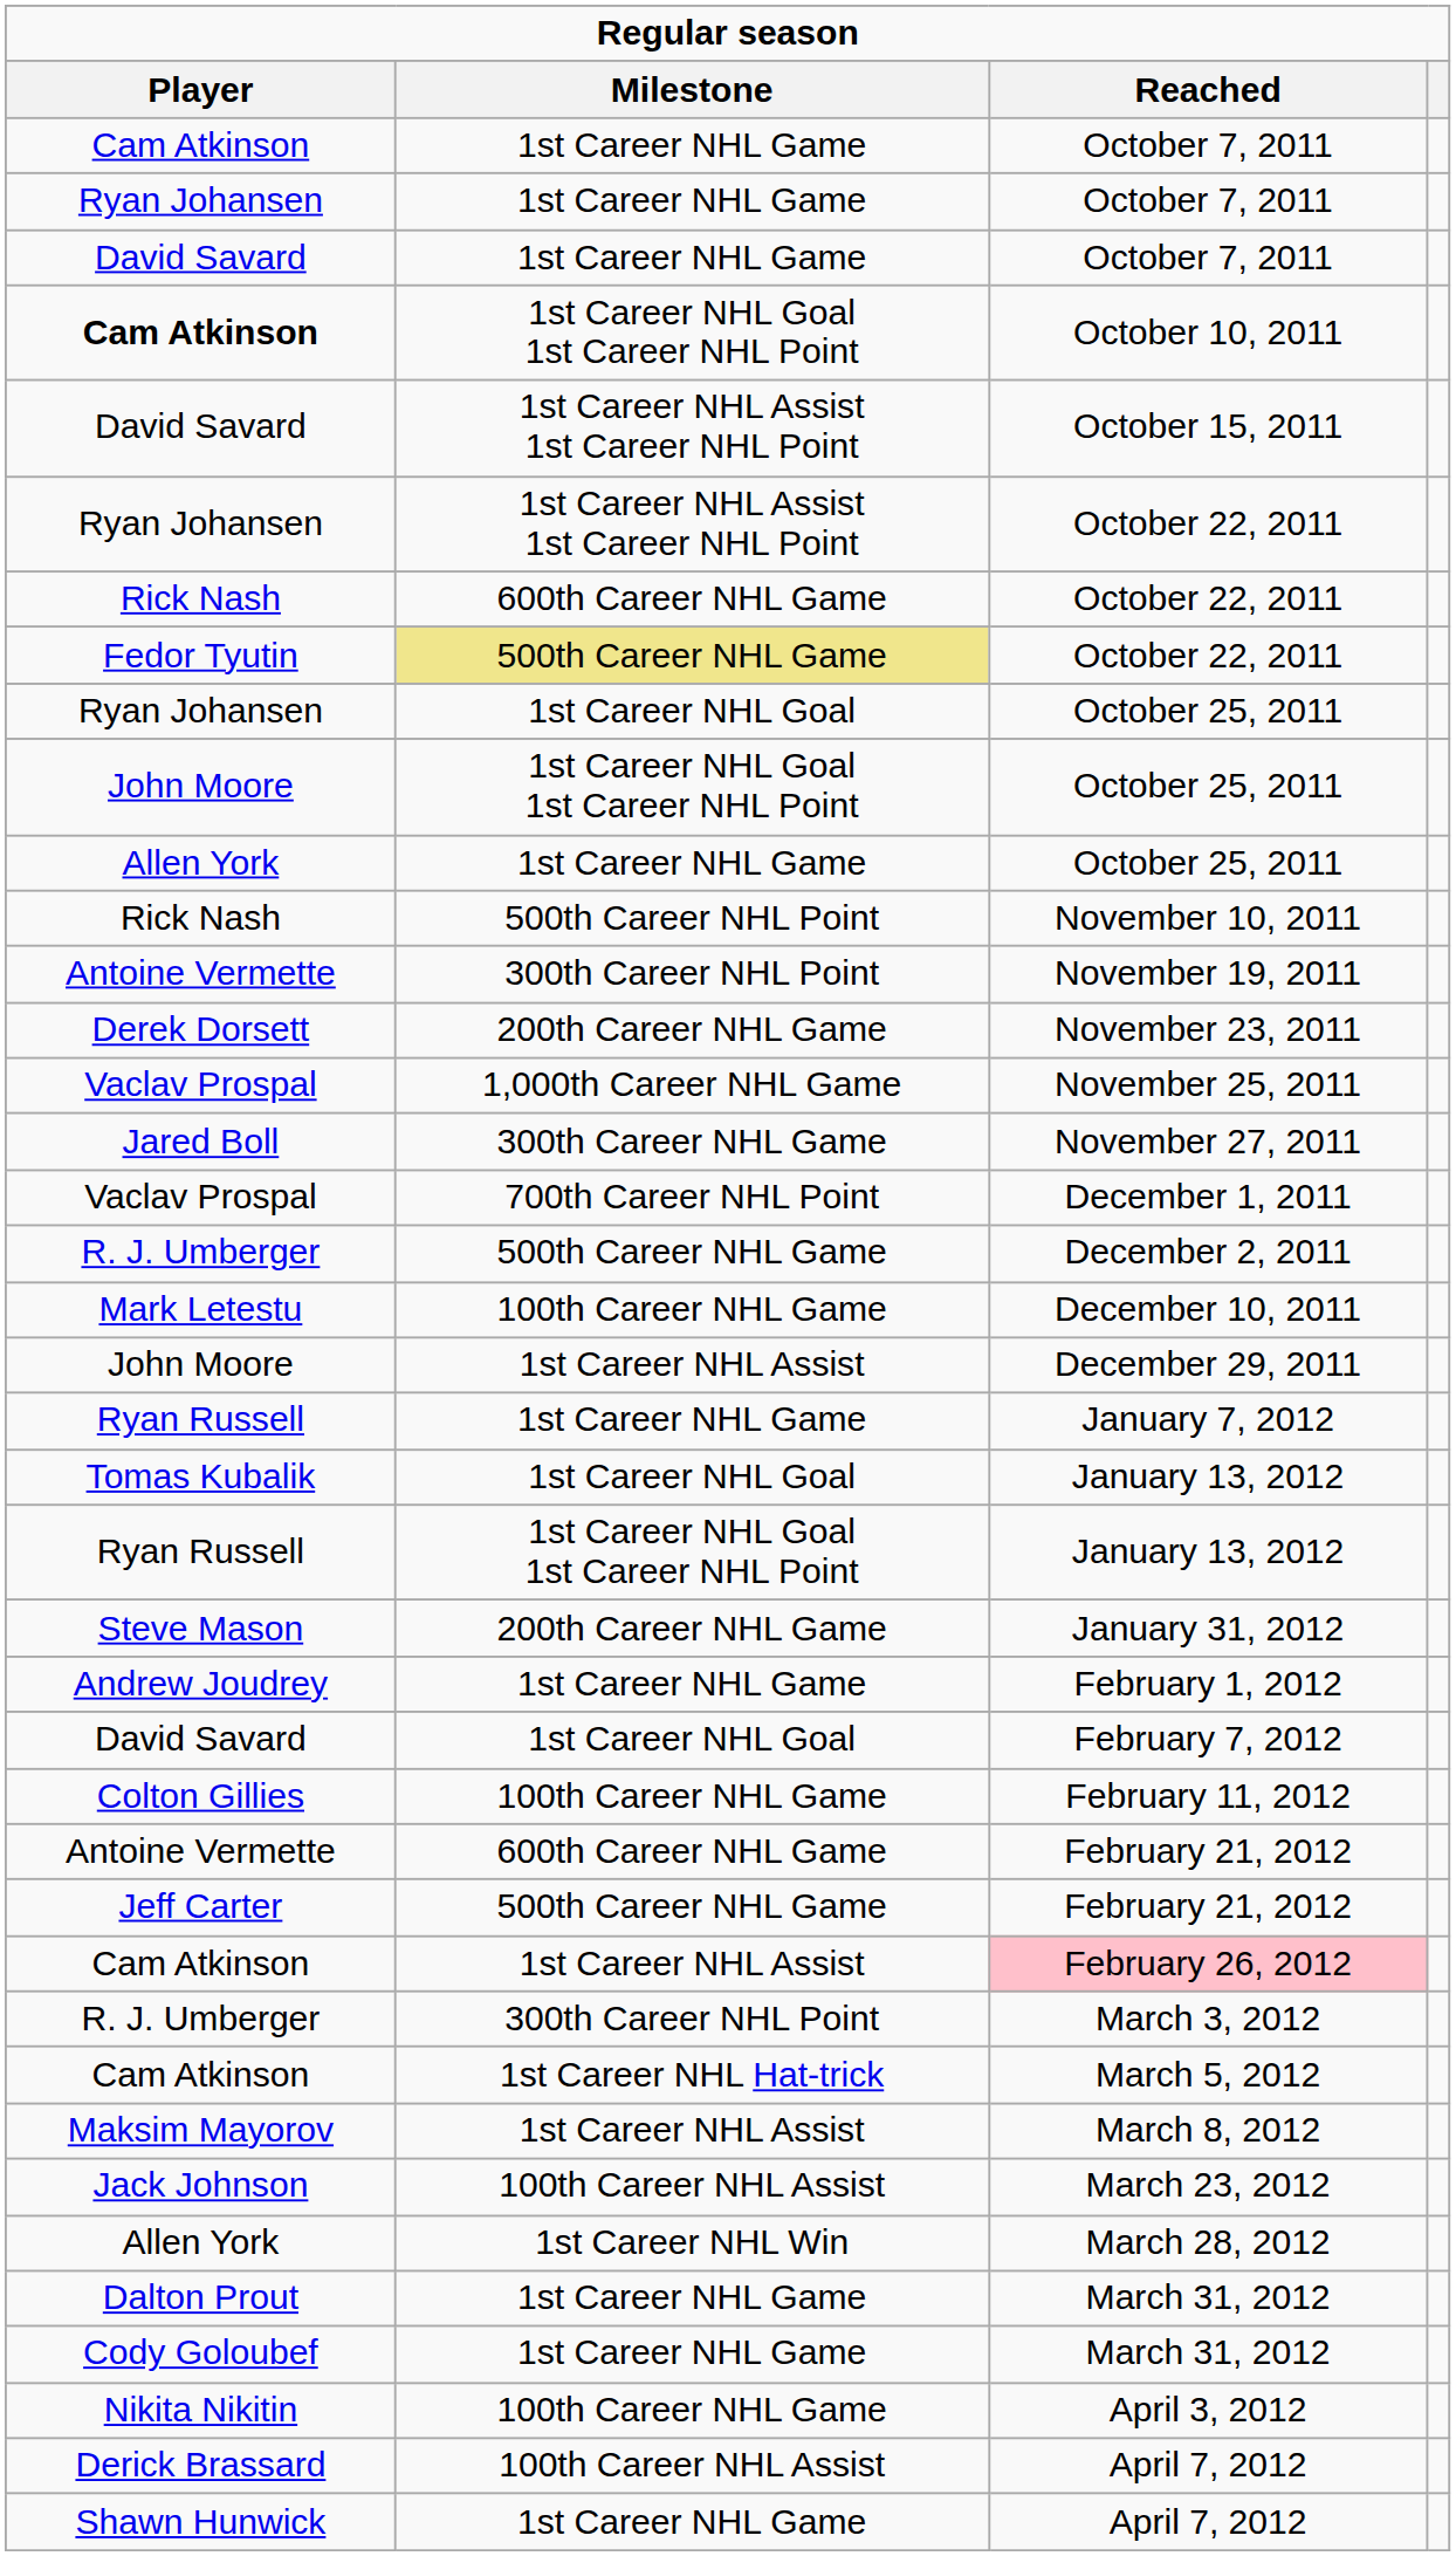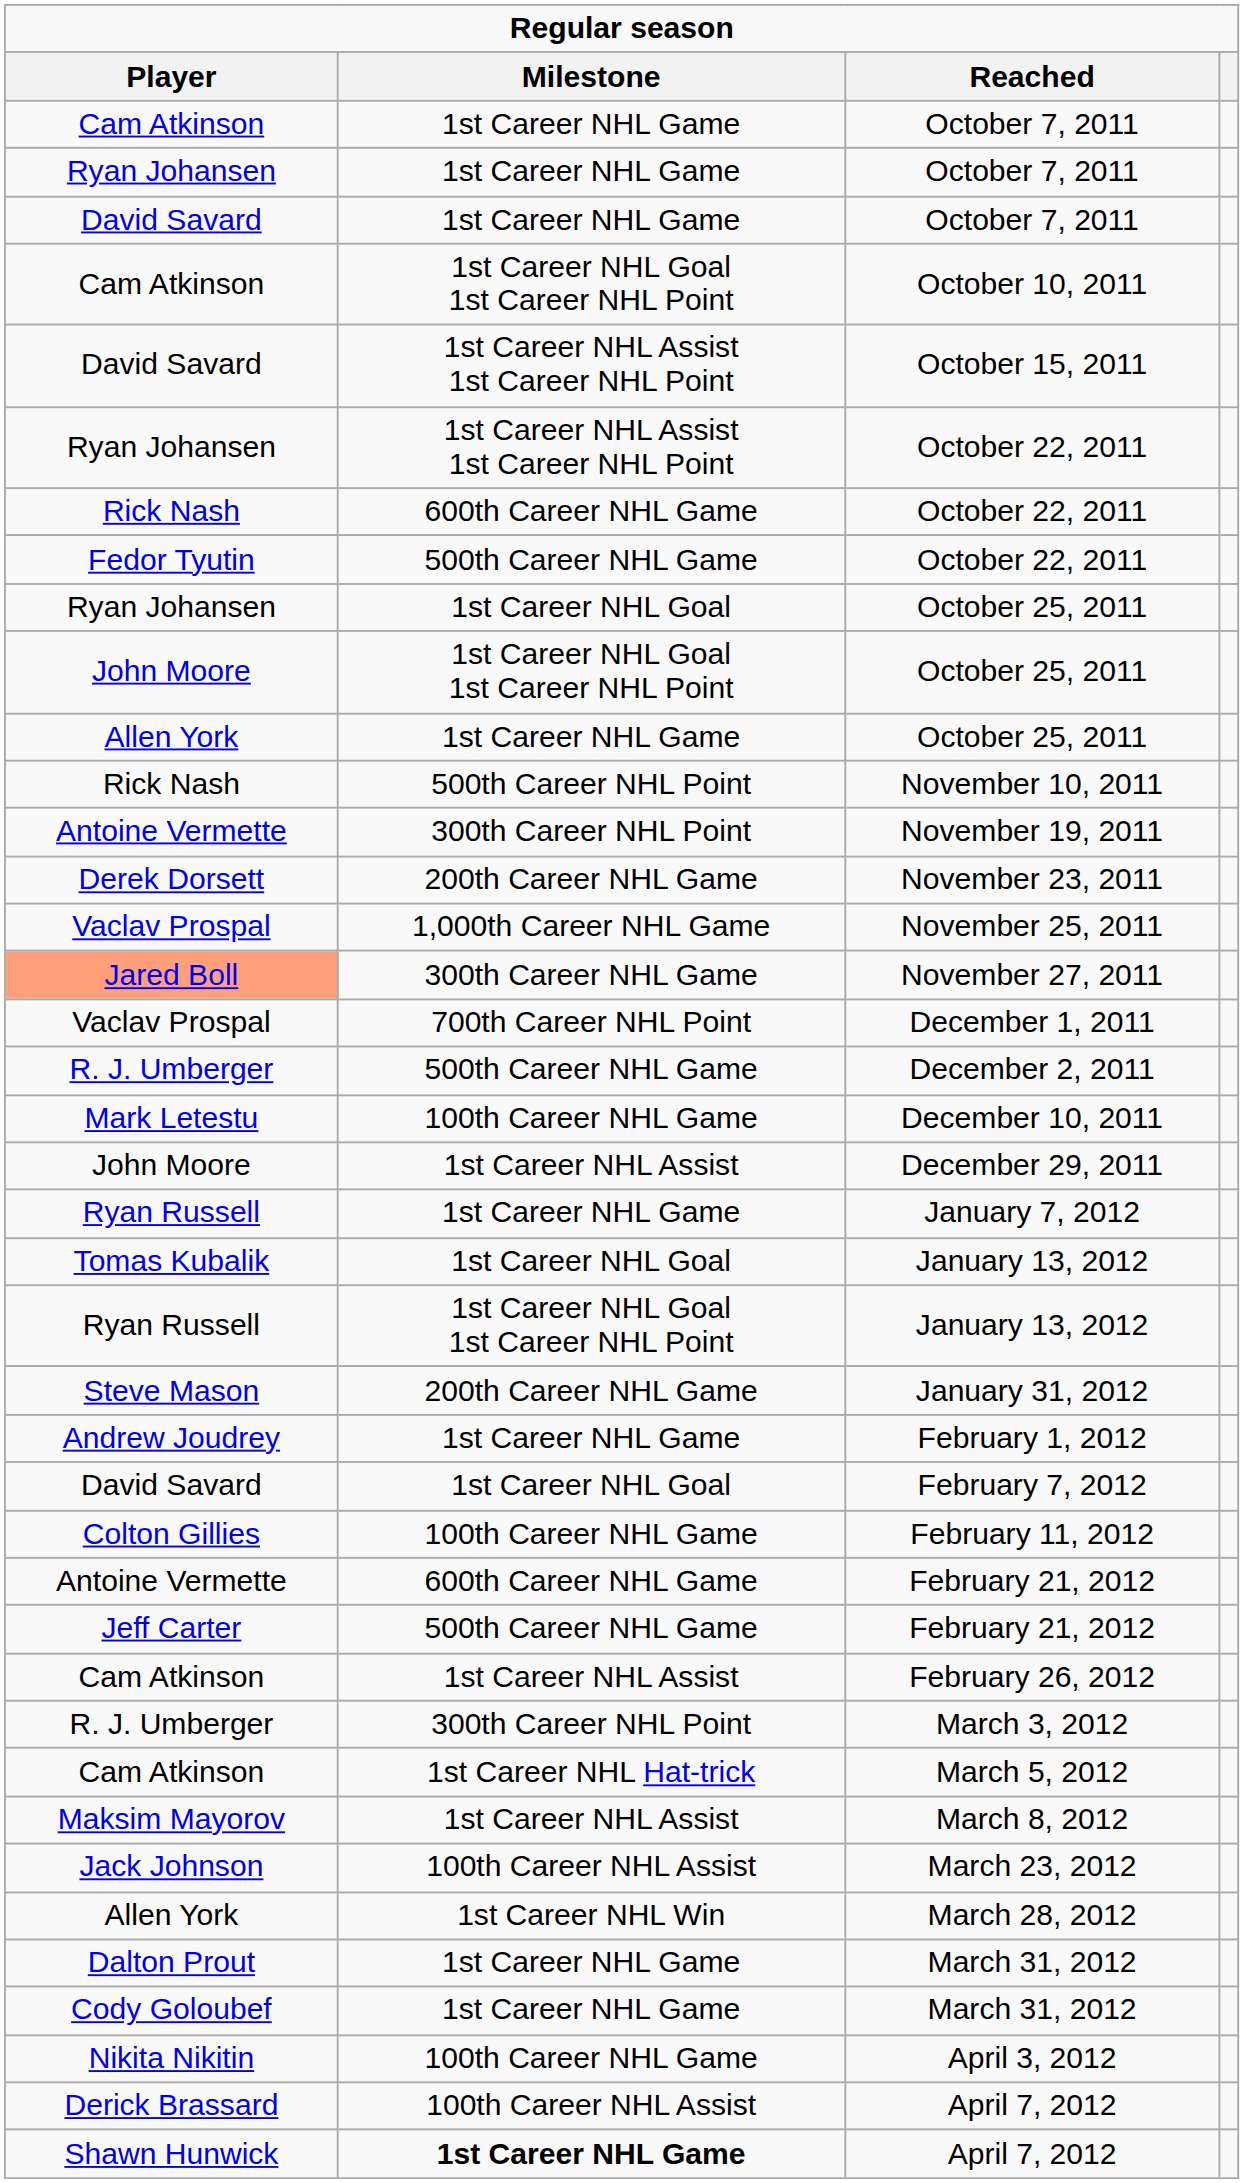row 6 | Player: bold -> normal
row 10 | Milestone: khaki background -> no background
row 18 | Player: no background -> lightsalmon background
row 32 | Reached: pink background -> no background
row 42 | Milestone: normal -> bold
